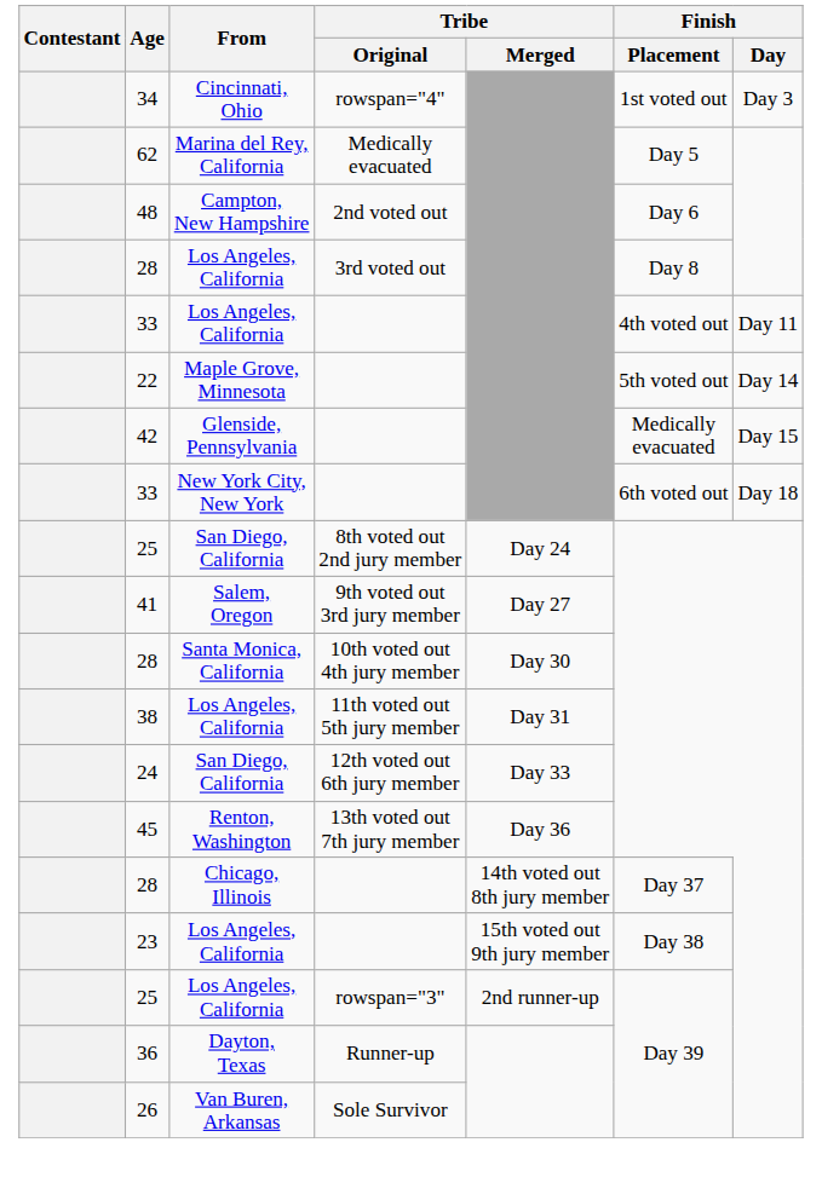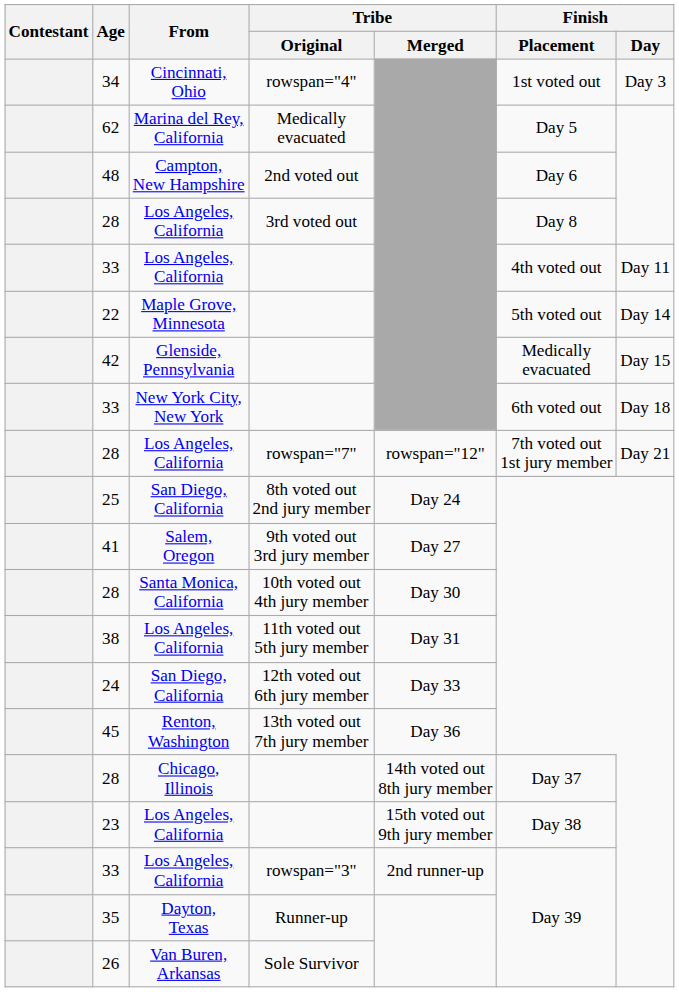+ row: 28 | Los Angeles, California | rowspan="7" | rowspan="12" | 7th voted out 1st jury member | Day 21
rowspan="3" | Age: 25 -> 33
Runner-up | Age: 36 -> 35
